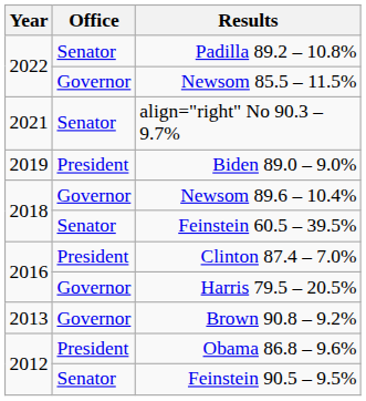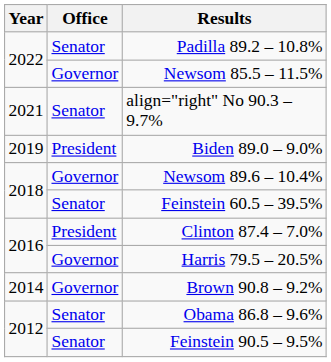Brown 90.8 – 9.2% | Year: 2013 -> 2014
Obama 86.8 – 9.6% | Office: President -> Senator
